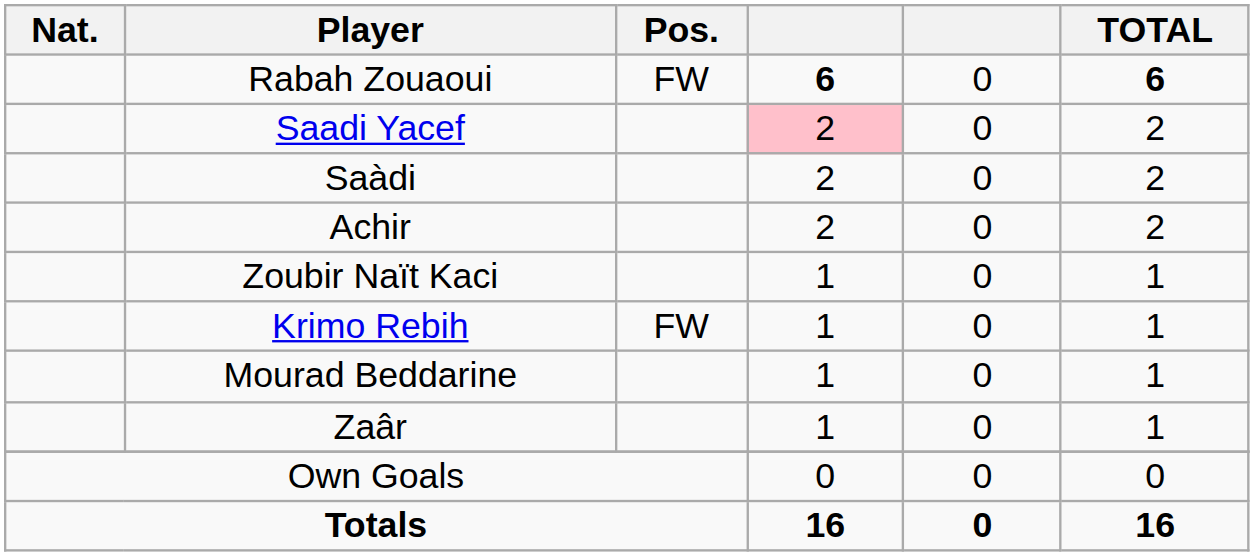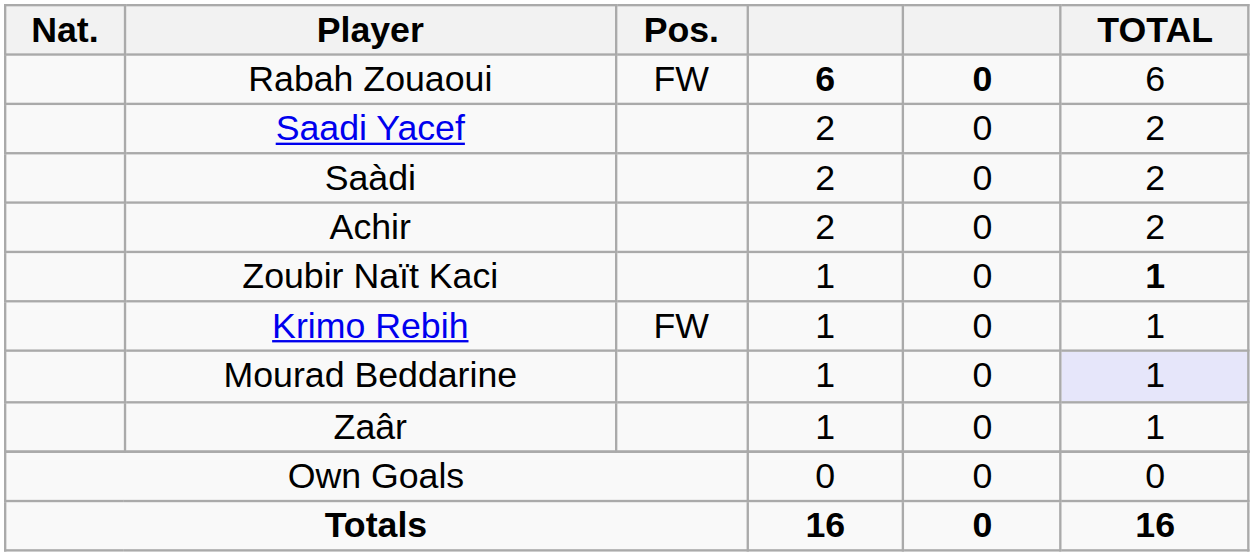Rabah Zouaoui | column 5: normal -> bold
Rabah Zouaoui | TOTAL: bold -> normal
Saadi Yacef | column 4: pink background -> no background
Zoubir Naït Kaci | TOTAL: normal -> bold
Mourad Beddarine | TOTAL: no background -> lavender background
